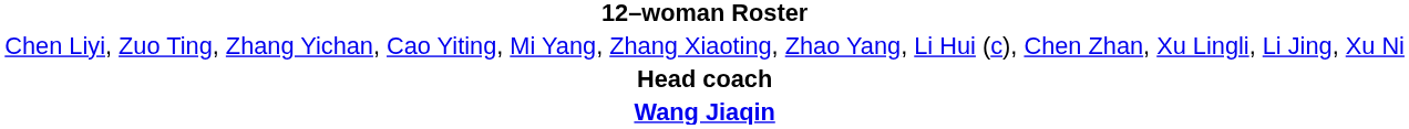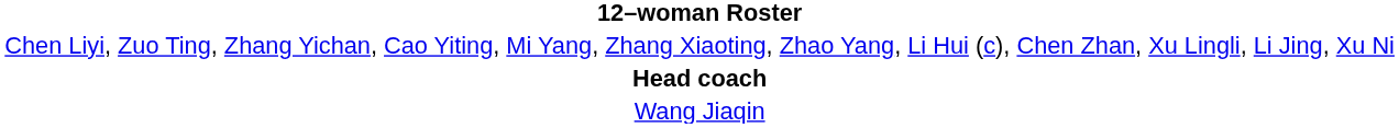row 4 | column 1: bold -> normal
